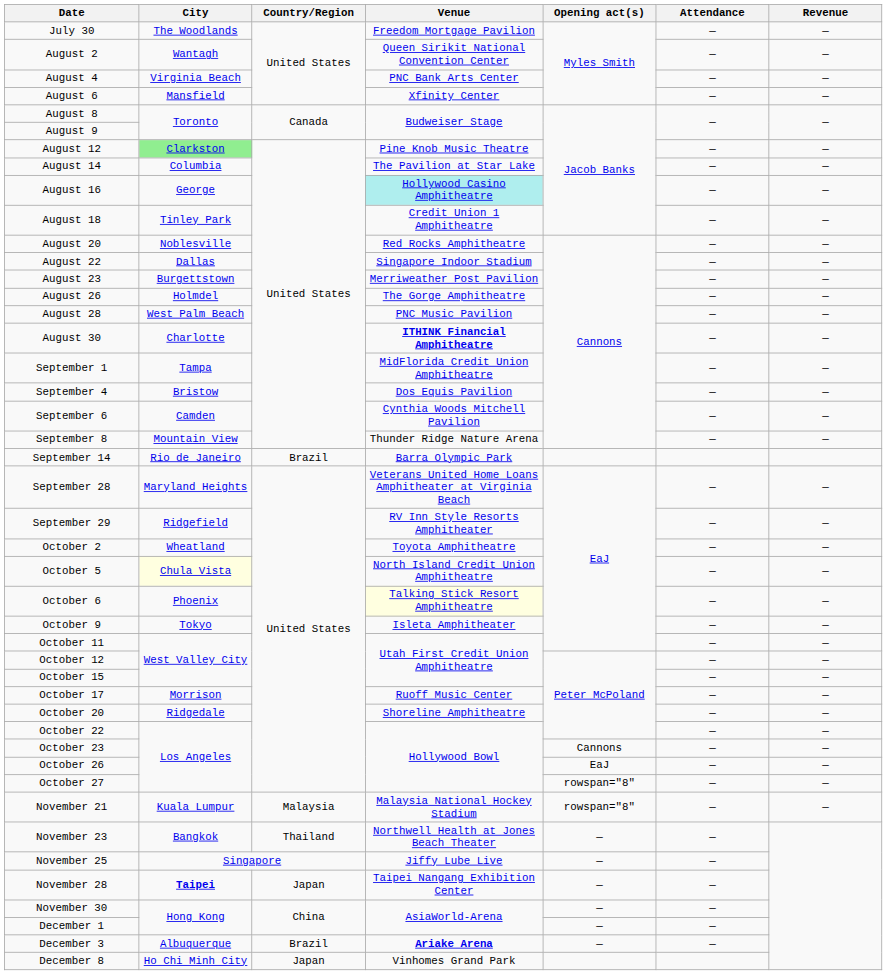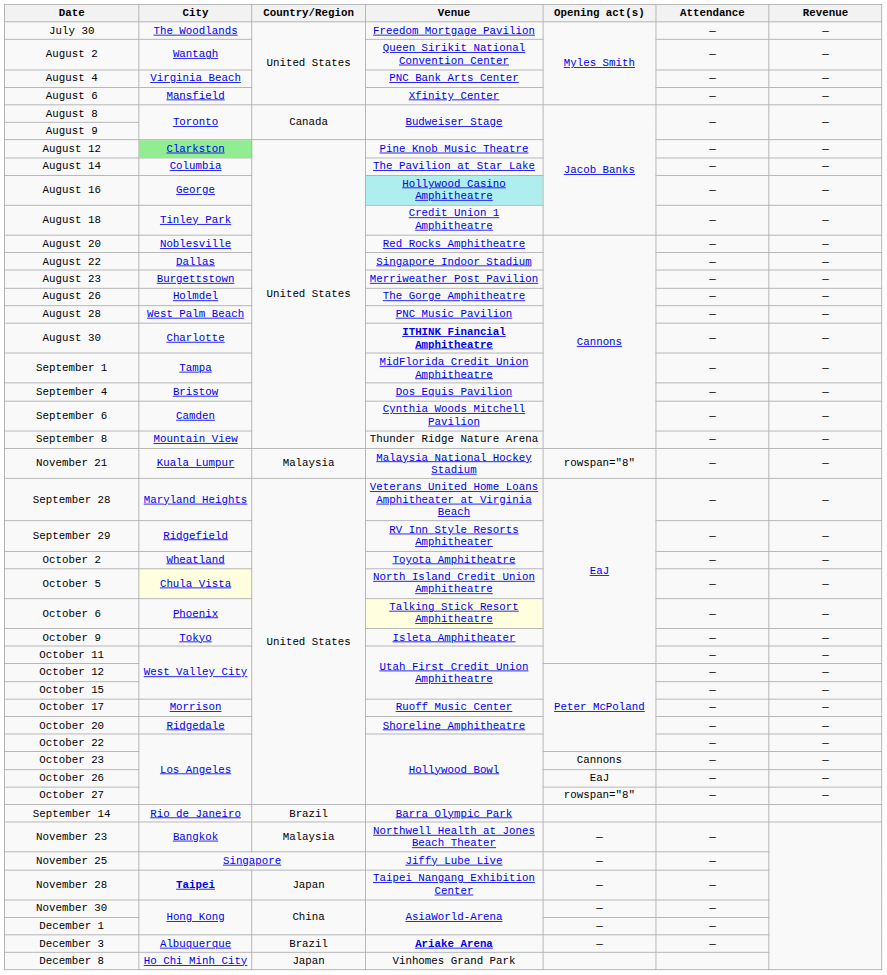rows swapped: September 14 <-> November 21
November 23 | Country/Region: Thailand -> Malaysia
